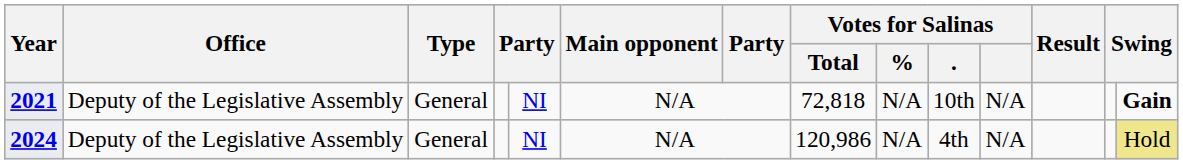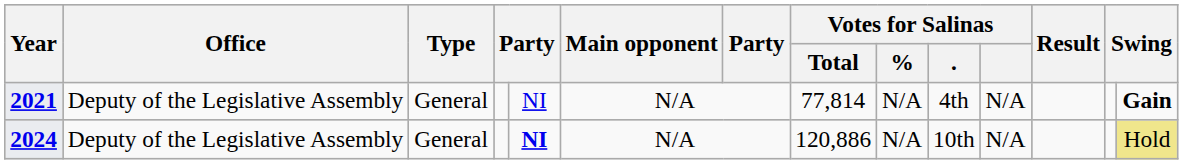2021 | Votes for Salinas / Total: 72,818 -> 77,814
2021 | Votes for Salinas / .: 10th -> 4th
2024 | column 5: normal -> bold
2024 | Votes for Salinas / Total: 120,986 -> 120,886
2024 | Votes for Salinas / .: 4th -> 10th
